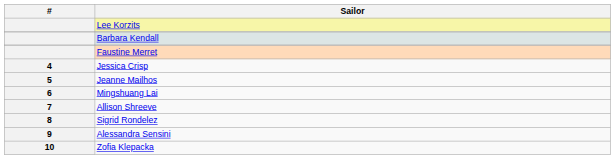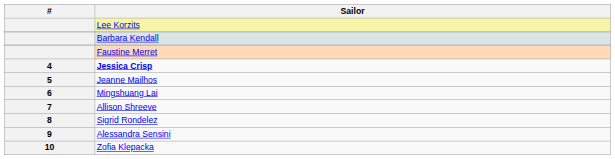Jessica Crisp | Sailor: normal -> bold
